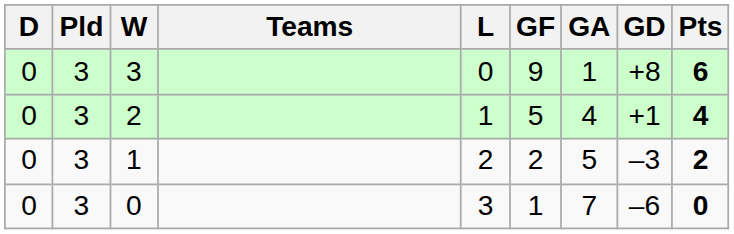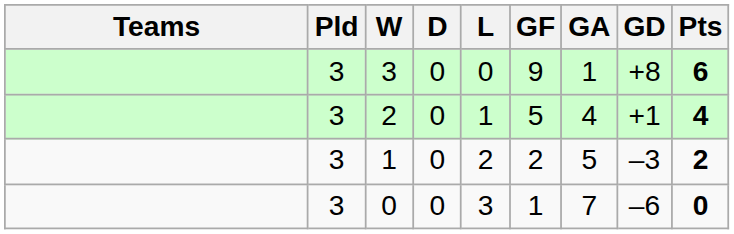columns swapped: Teams <-> D
